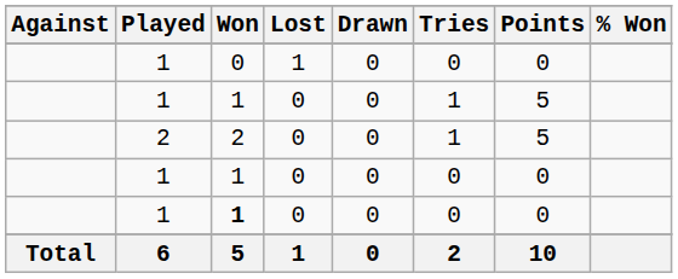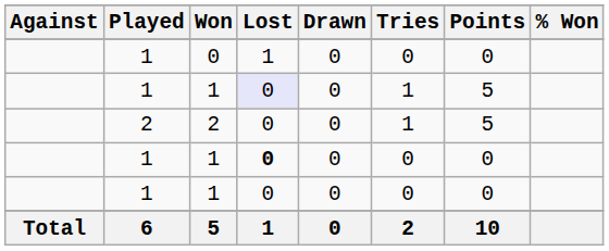row 3 | Lost: no background -> lavender background
row 5 | Lost: normal -> bold
row 6 | Won: bold -> normal
